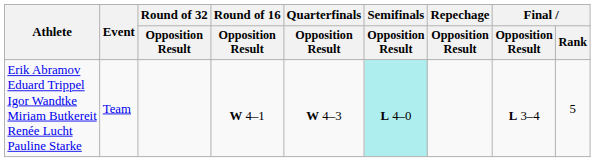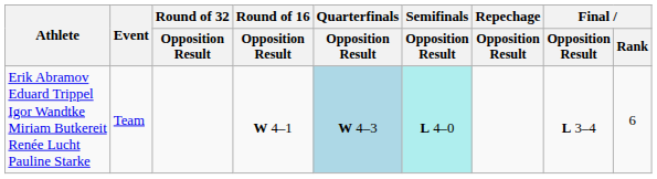row 3 | Quarterfinals / Opposition Result: no background -> lightblue background
row 3 | Final / Rank: 5 -> 6
